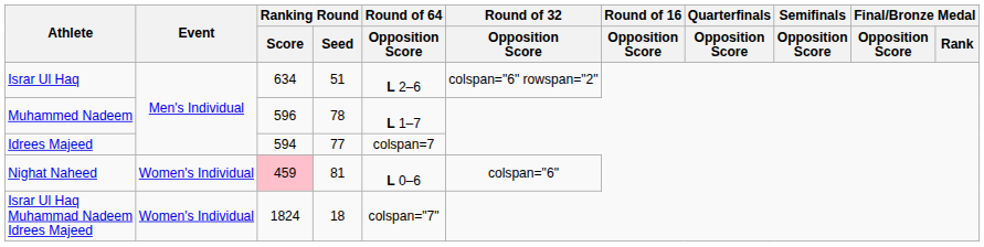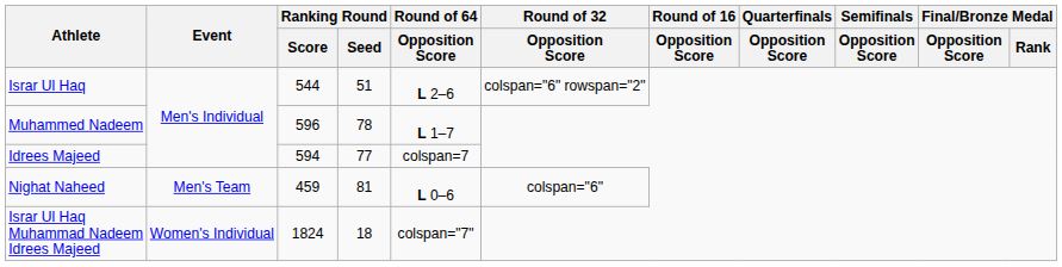Israr Ul Haq | Ranking Round / Score: 634 -> 544
Nighat Naheed | Event: Women's Individual -> Men's Team
Nighat Naheed | Ranking Round / Score: pink background -> no background
